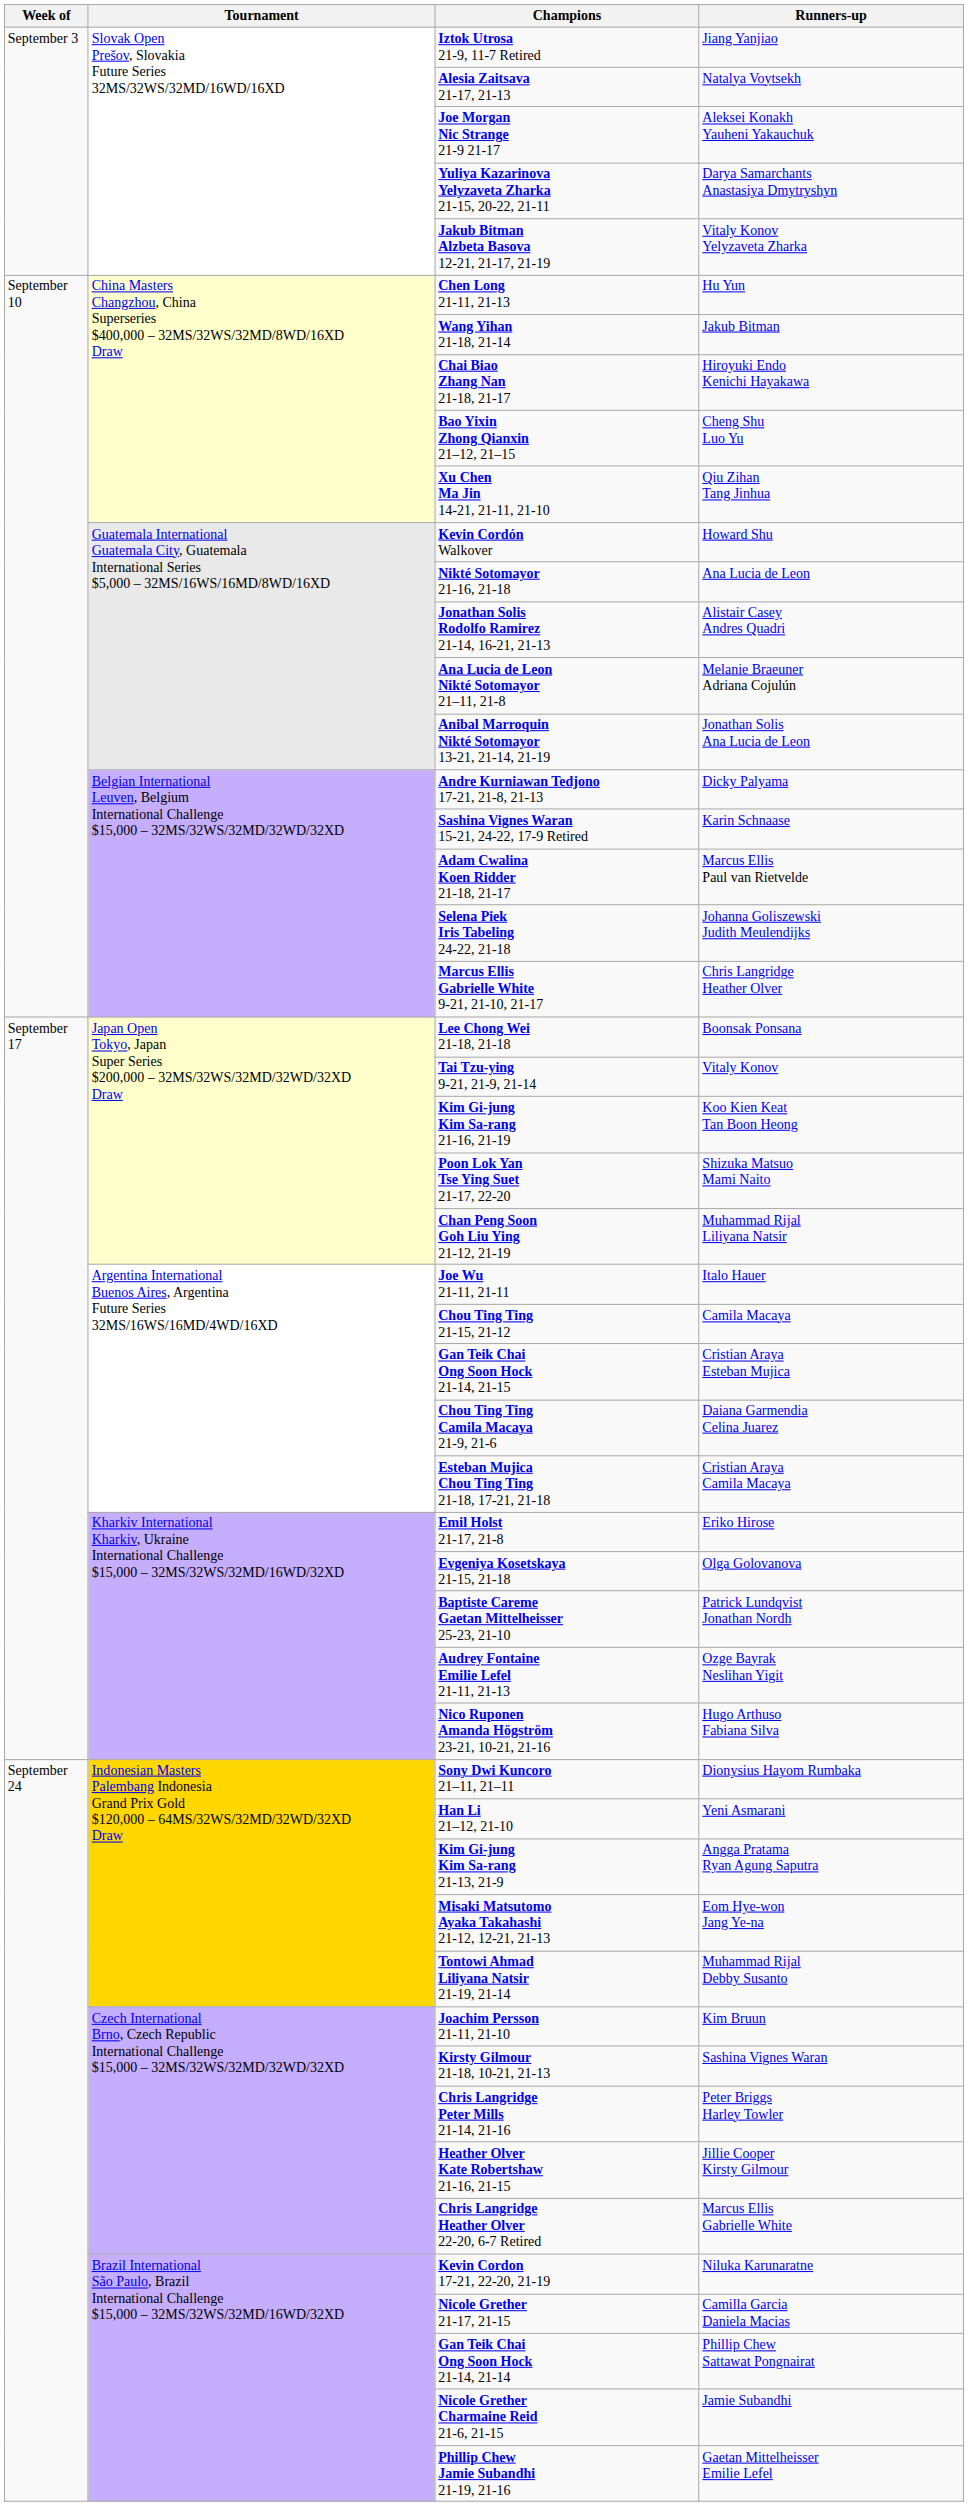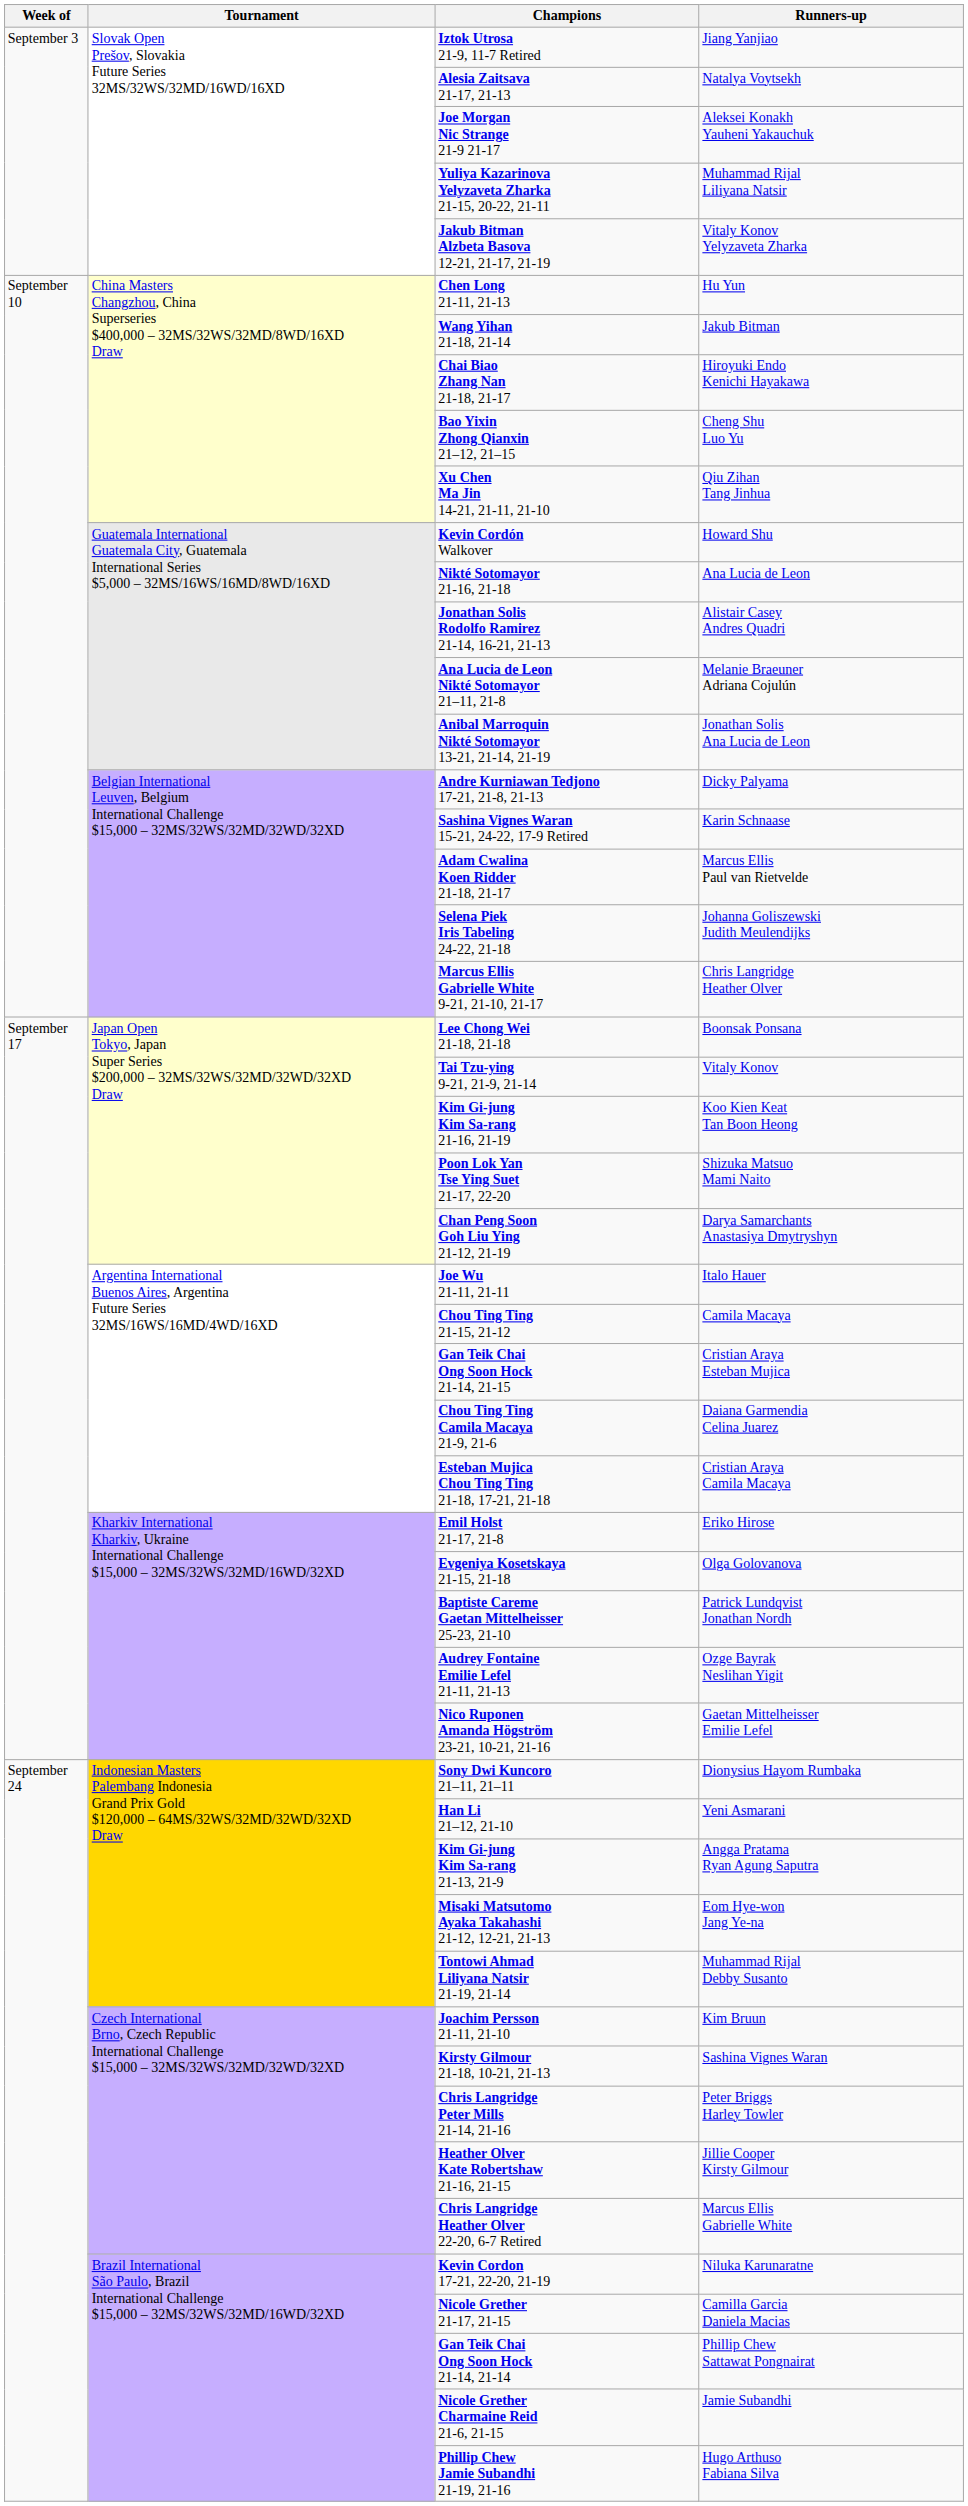Yuliya Kazarinova Yelyzaveta Zharka 21-15, 20-22, 21-11 | Runners-up: Darya Samarchants Anastasiya Dmytryshyn -> Muhammad Rijal Liliyana Natsir
Chan Peng Soon Goh Liu Ying 21-12, 21-19 | Runners-up: Muhammad Rijal Liliyana Natsir -> Darya Samarchants Anastasiya Dmytryshyn
Nico Ruponen Amanda Högström 23-21, 10-21, 21-16 | Runners-up: Hugo Arthuso Fabiana Silva -> Gaetan Mittelheisser Emilie Lefel
Phillip Chew Jamie Subandhi 21-19, 21-16 | Runners-up: Gaetan Mittelheisser Emilie Lefel -> Hugo Arthuso Fabiana Silva
